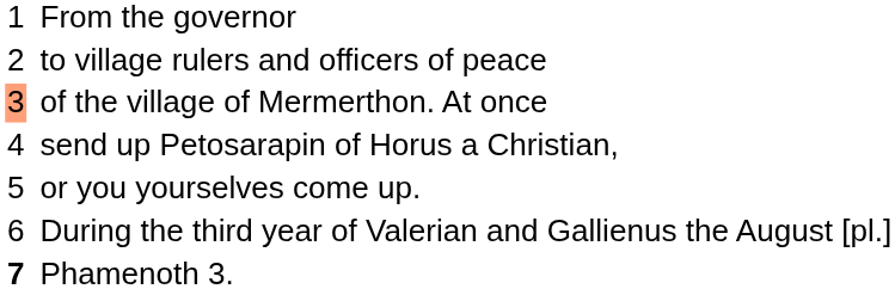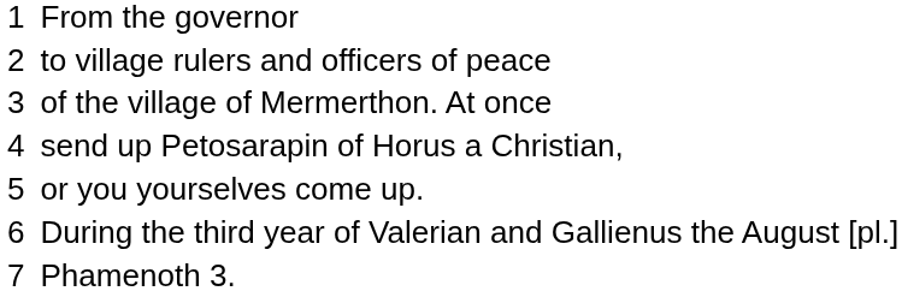of the village of Mermerthon. At once | column 1: lightsalmon background -> no background
Phamenoth 3. | column 1: bold -> normal
